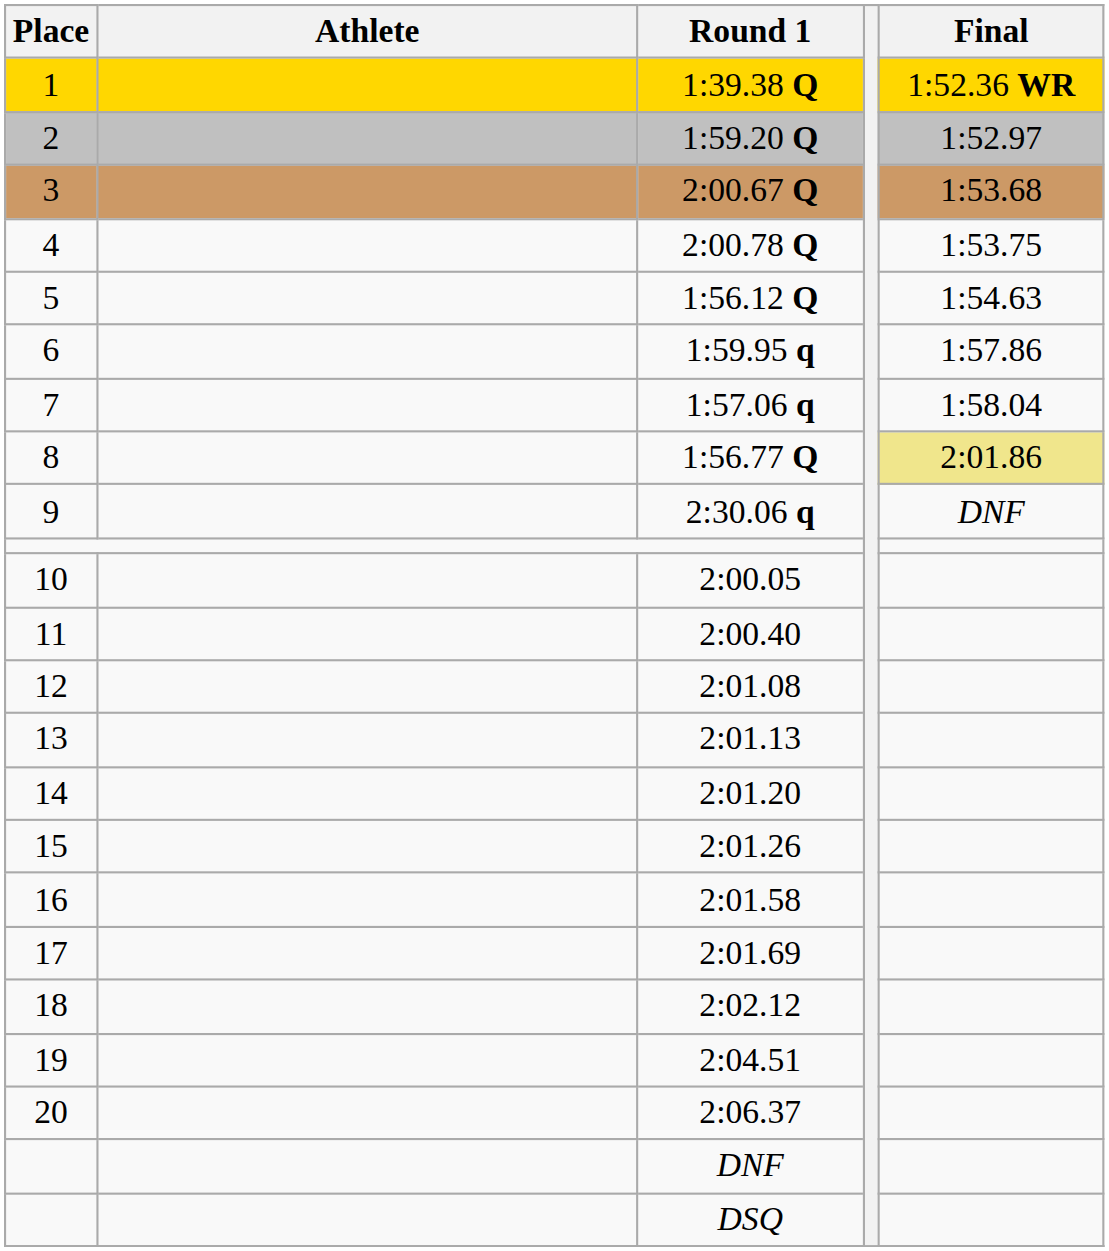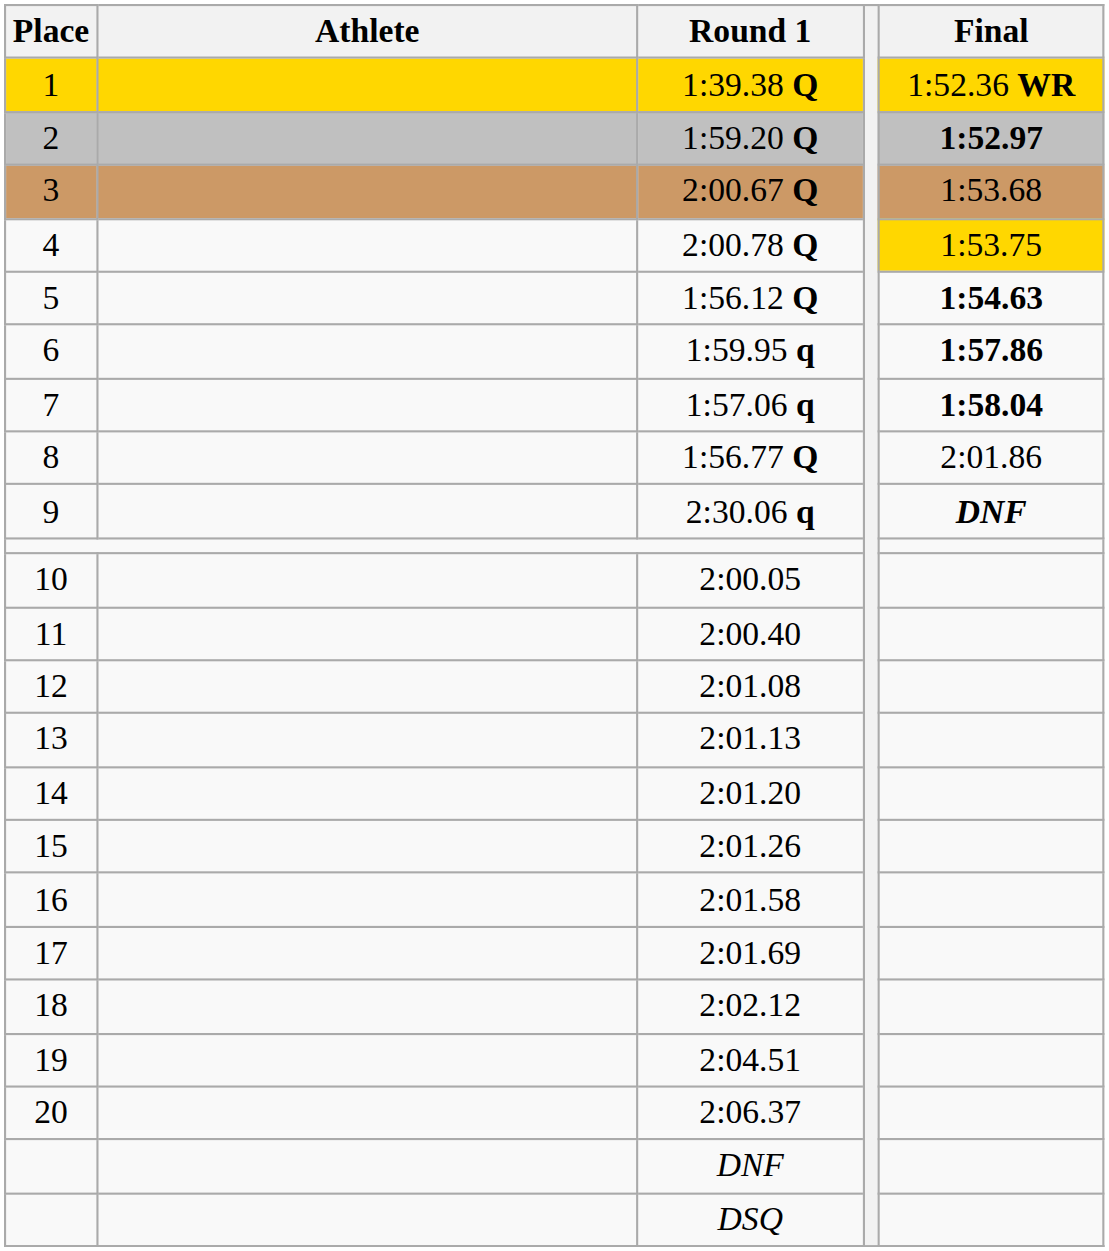1:59.20 Q | Final: normal -> bold
2:00.78 Q | Final: no background -> gold background
1:56.12 Q | Final: normal -> bold
1:59.95 q | Final: normal -> bold
1:57.06 q | Final: normal -> bold
1:56.77 Q | Final: khaki background -> no background
2:30.06 q | Final: normal -> bold
